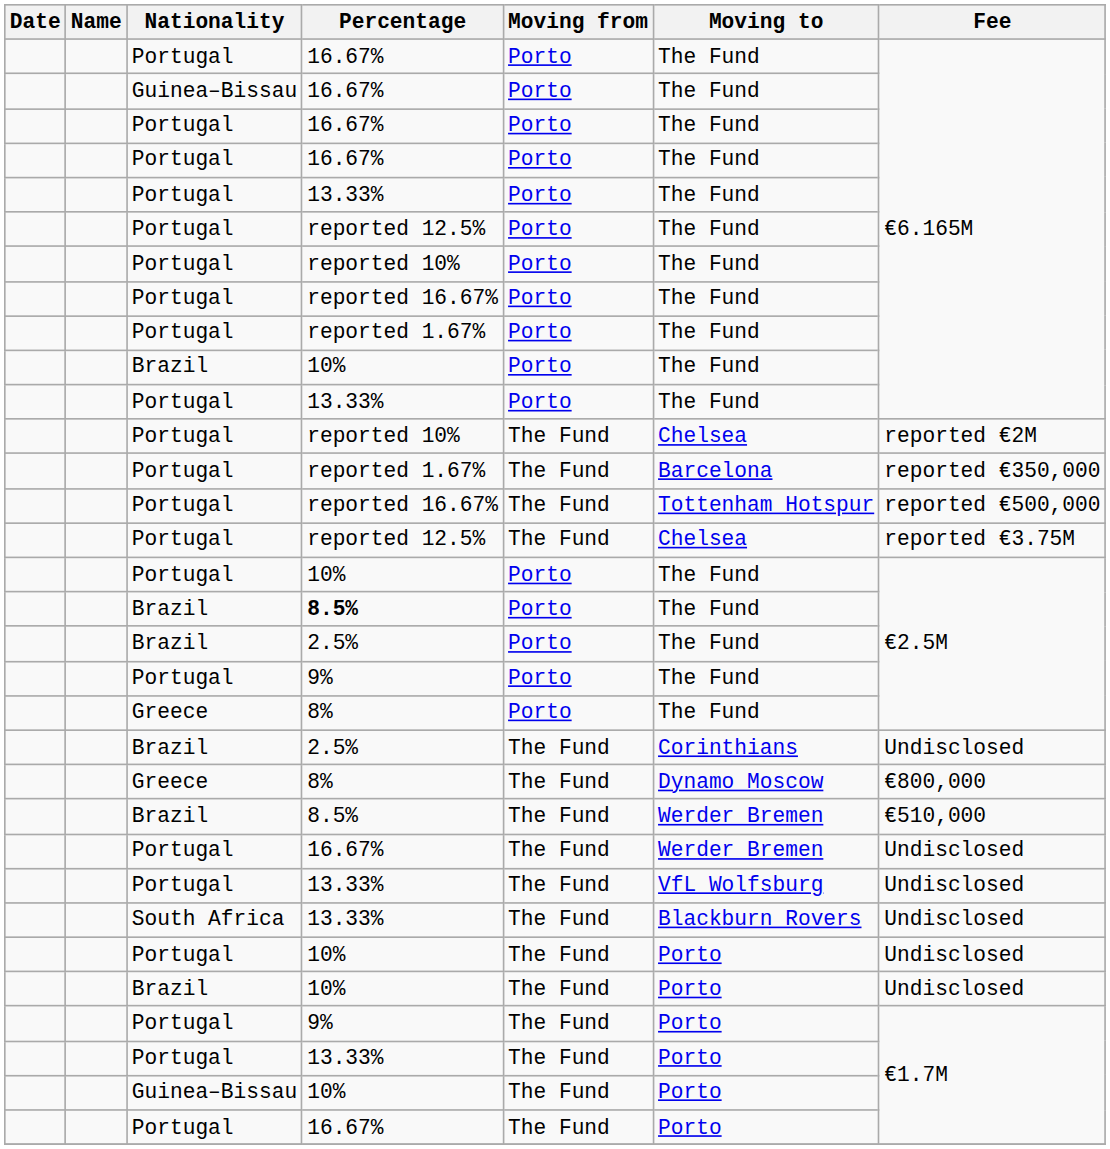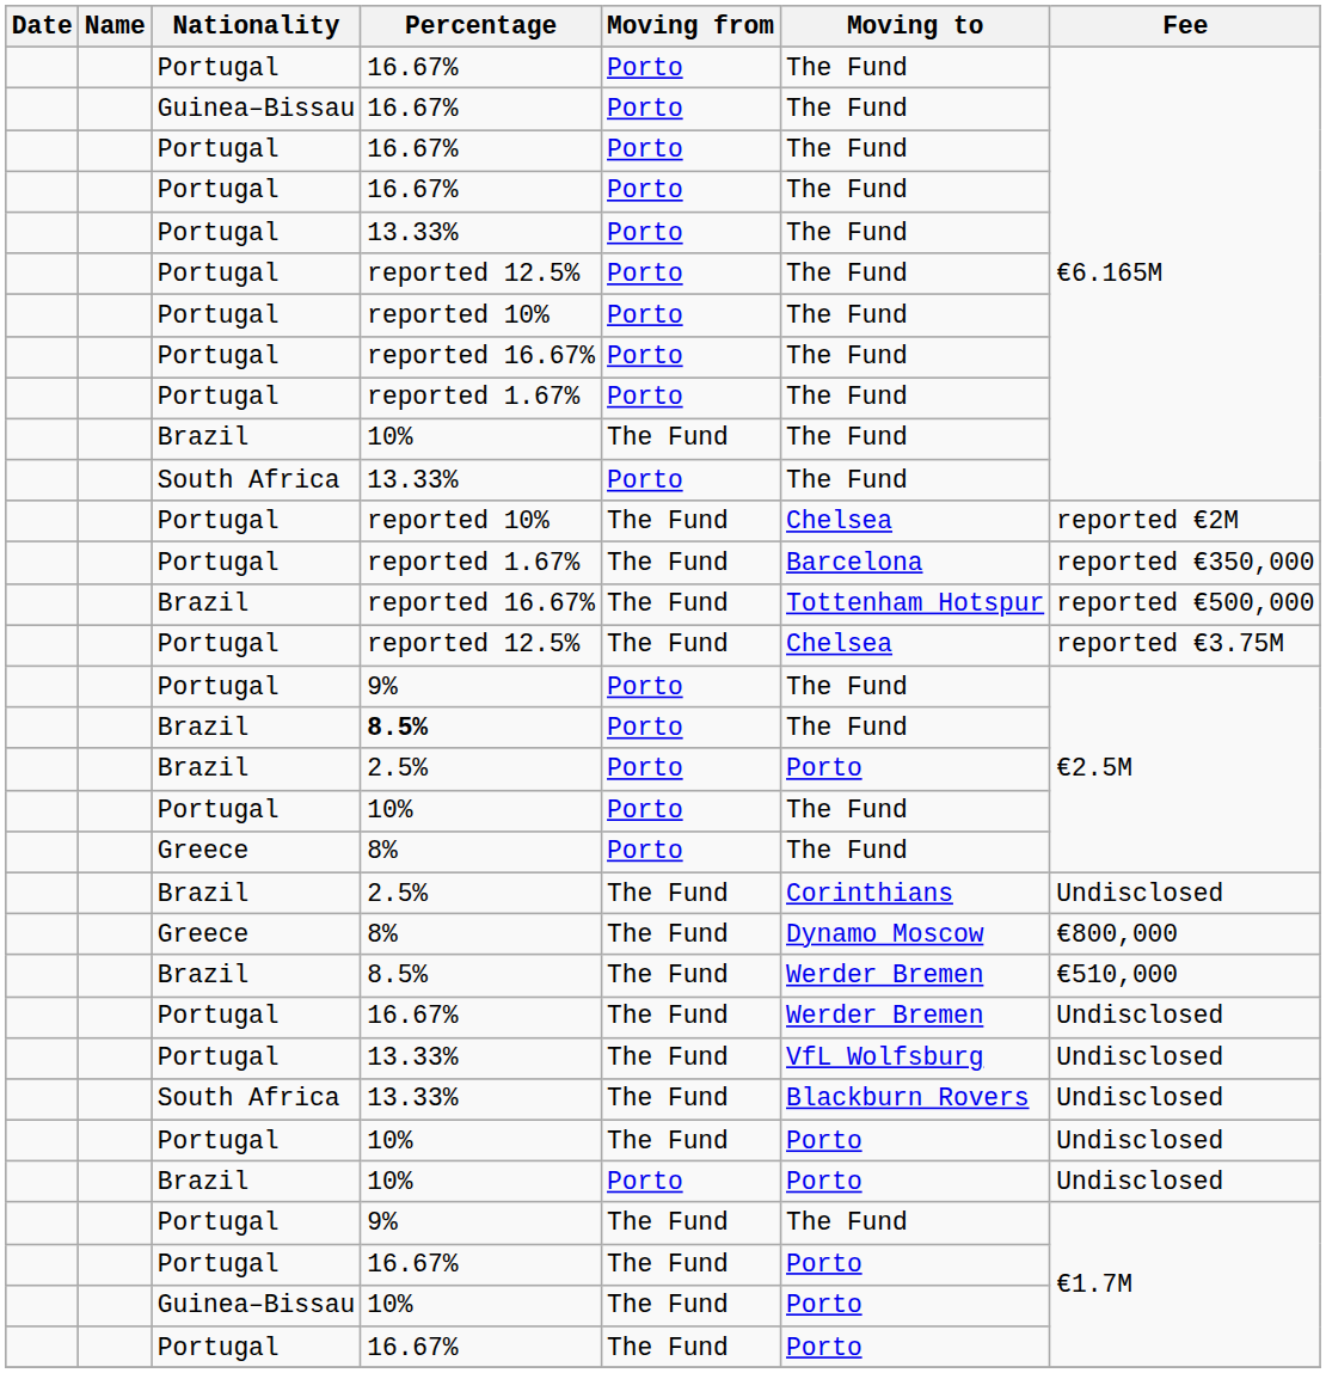row 11 | Moving from: Porto -> The Fund
row 12 | Nationality: Portugal -> South Africa
row 15 | Nationality: Portugal -> Brazil
row 17 | Percentage: 10% -> 9%
row 19 | Moving to: The Fund -> Porto
row 20 | Percentage: 9% -> 10%
row 29 | Moving from: The Fund -> Porto
row 30 | Moving to: Porto -> The Fund
row 31 | Percentage: 13.33% -> 16.67%
